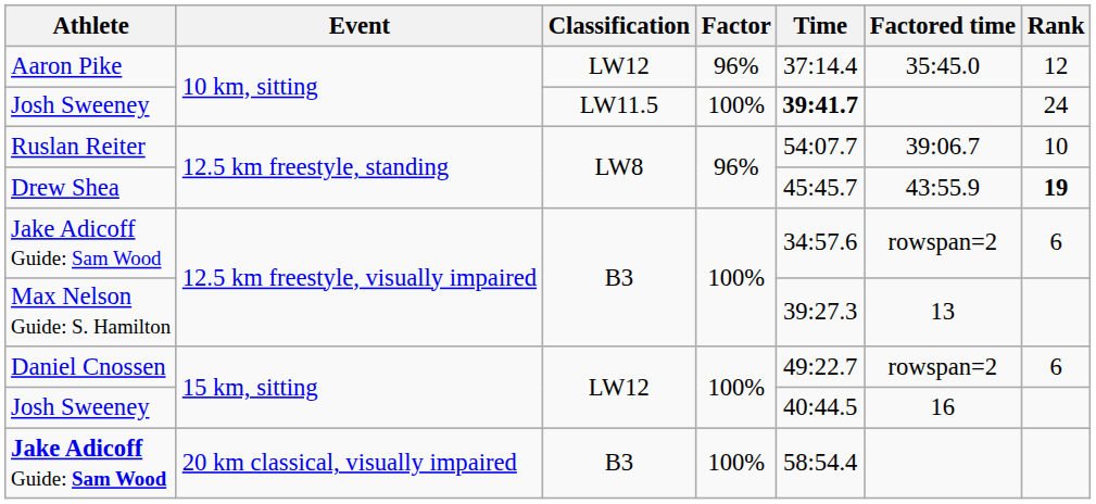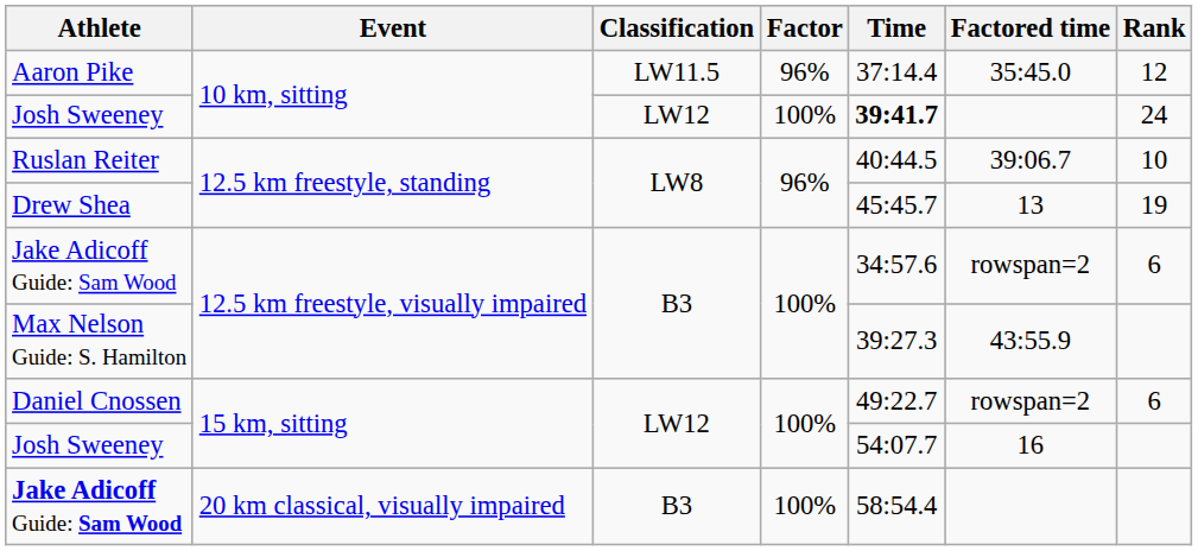Aaron Pike | Classification: LW12 -> LW11.5
Josh Sweeney / 10 km, sitting | Classification: LW11.5 -> LW12
Ruslan Reiter | Time: 54:07.7 -> 40:44.5
Drew Shea | Factored time: 43:55.9 -> 13
Drew Shea | Rank: bold -> normal
Max Nelson Guide: S. Hamilton | Factored time: 13 -> 43:55.9
Josh Sweeney / 15 km, sitting | Time: 40:44.5 -> 54:07.7
